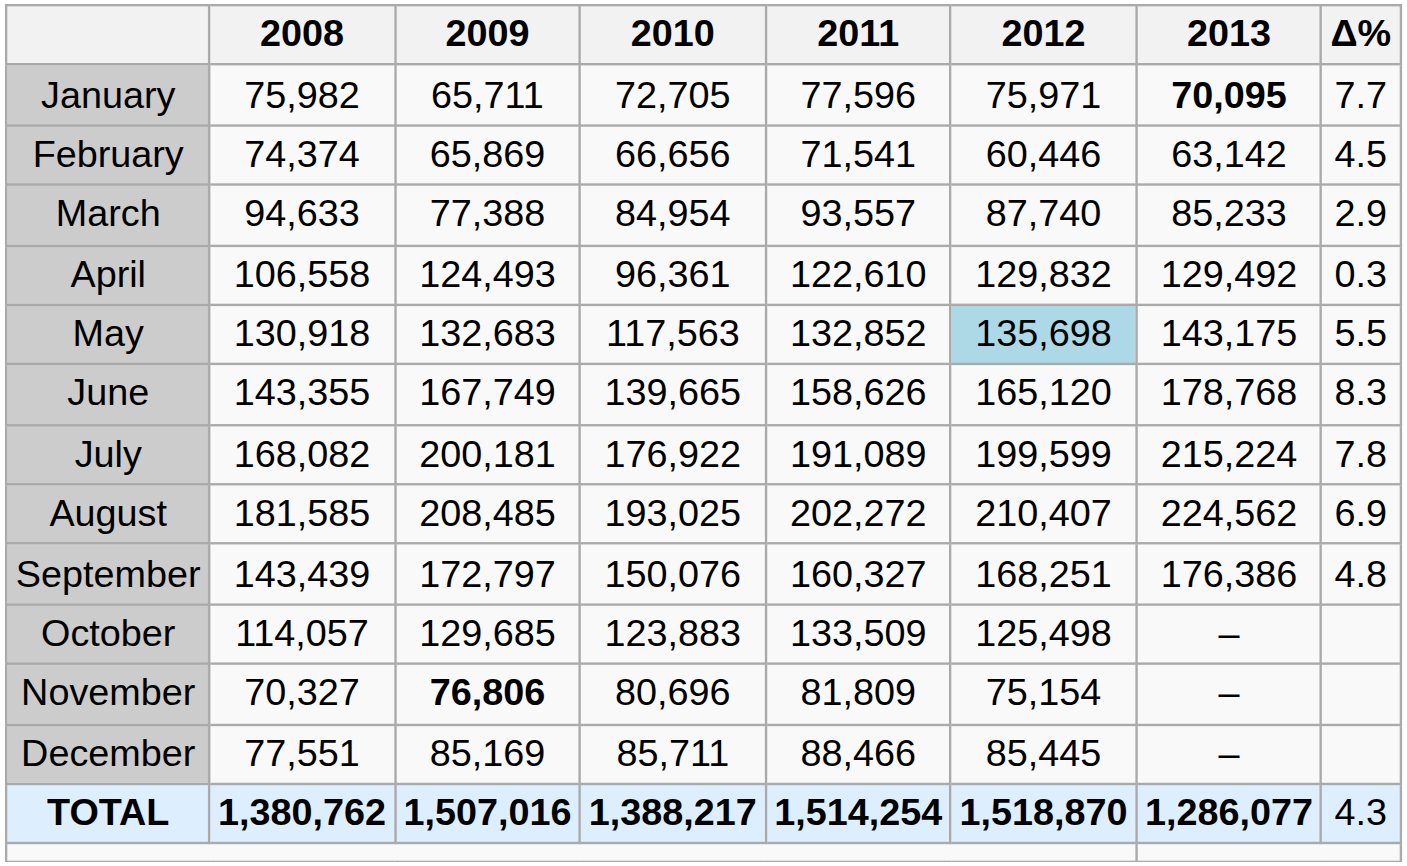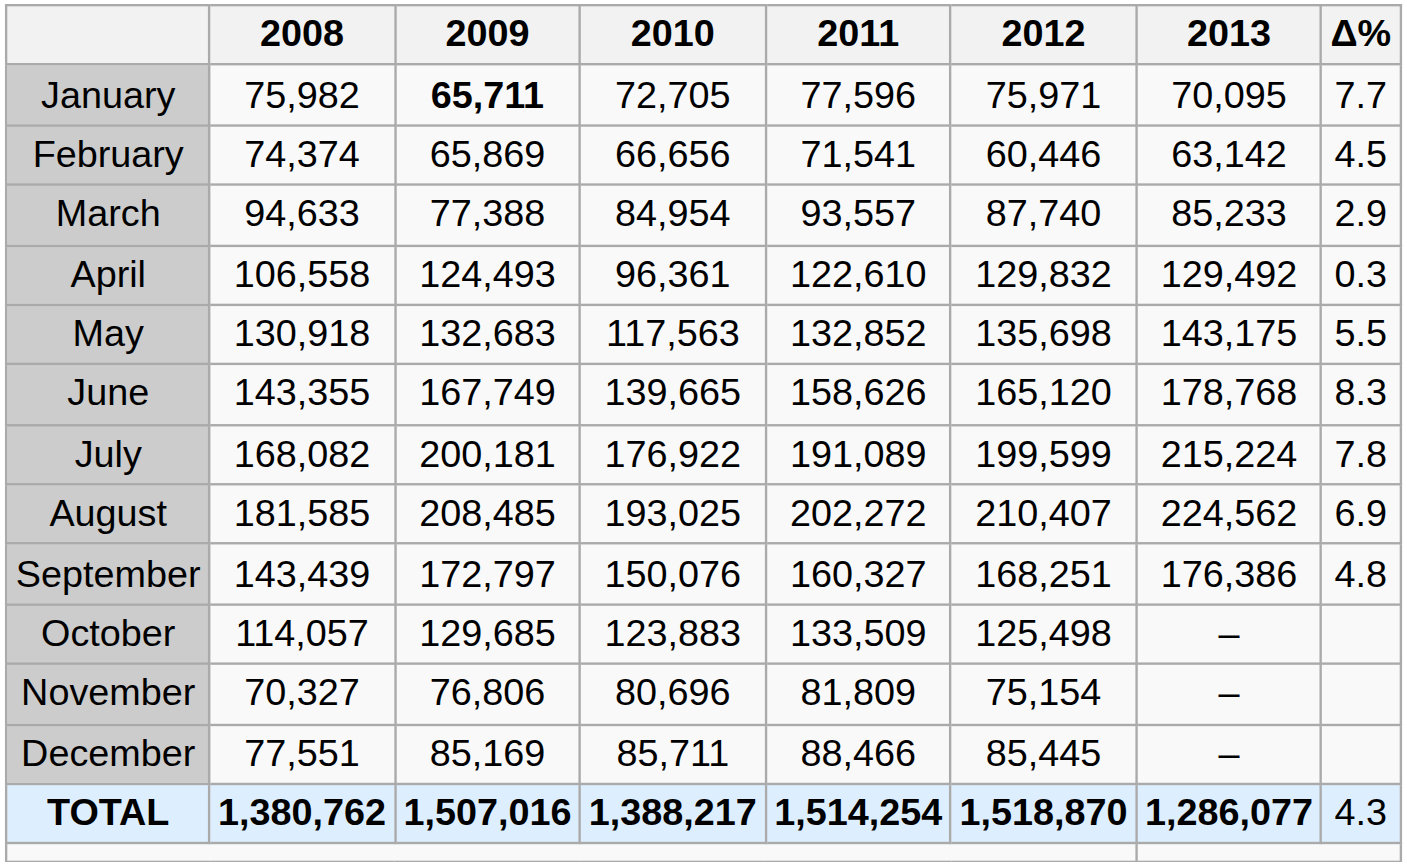January | 2009: normal -> bold
January | 2013: bold -> normal
May | 2012: lightblue background -> no background
November | 2009: bold -> normal
